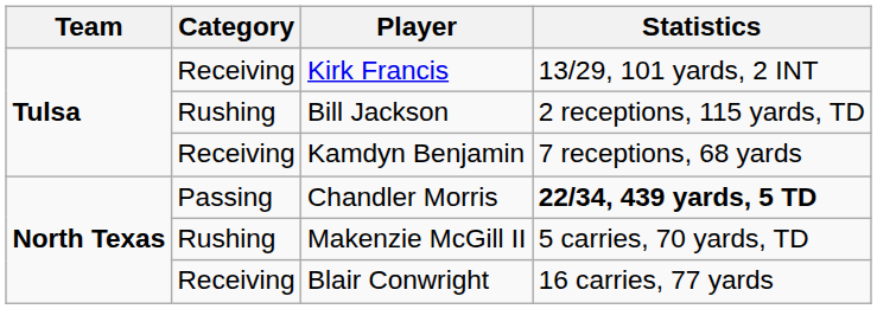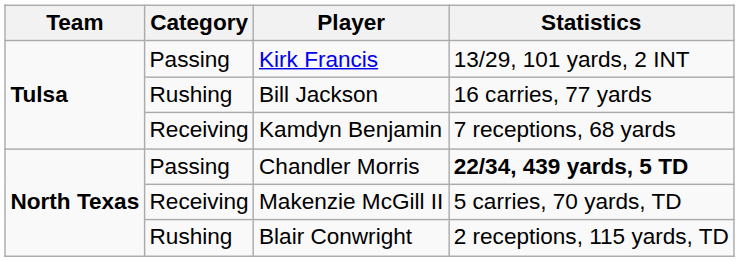Kirk Francis | Category: Receiving -> Passing
Bill Jackson | Statistics: 2 receptions, 115 yards, TD -> 16 carries, 77 yards
Makenzie McGill II | Category: Rushing -> Receiving
Blair Conwright | Category: Receiving -> Rushing
Blair Conwright | Statistics: 16 carries, 77 yards -> 2 receptions, 115 yards, TD
